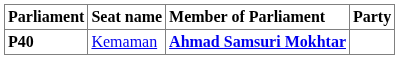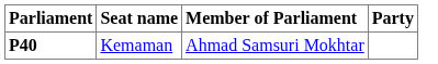P40 | Member of Parliament: bold -> normal
